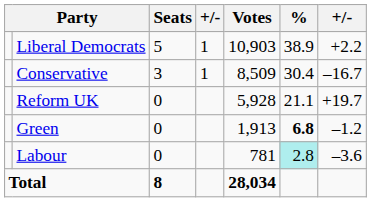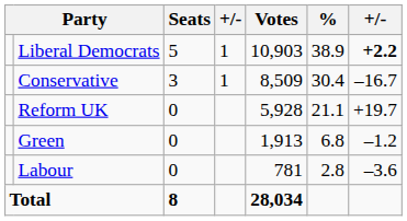Liberal Democrats | column 7: normal -> bold
Green | %: bold -> normal
Labour | %: paleturquoise background -> no background
